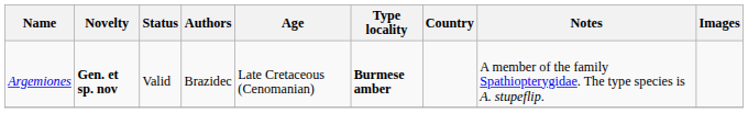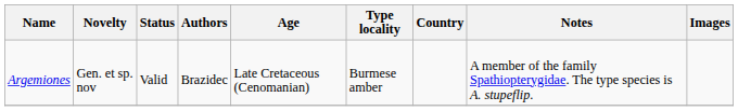Argemiones | Novelty: bold -> normal
Argemiones | Type locality: bold -> normal
